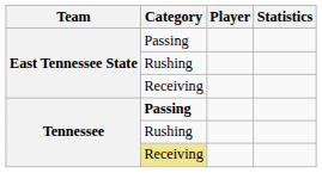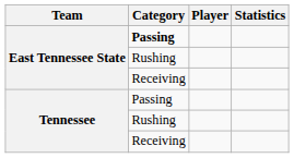East Tennessee State / Passing | Category: normal -> bold
Tennessee / Passing | Category: bold -> normal
Tennessee / Receiving | Category: khaki background -> no background
